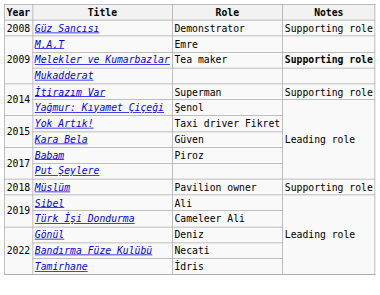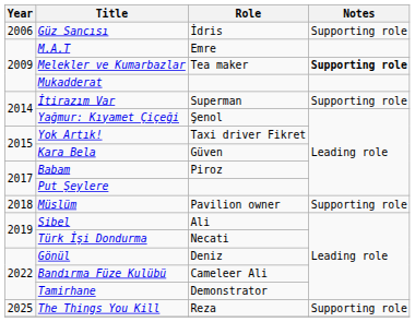Güz Sancısı | Year: 2008 -> 2006
Güz Sancısı | Role: Demonstrator -> İdris
Türk İşi Dondurma | Role: Cameleer Ali -> Necati
Bandırma Füze Kulübü | Role: Necati -> Cameleer Ali
Tamirhane | Role: İdris -> Demonstrator
+ row: 2025 | The Things You Kill | Reza | Supporting role
